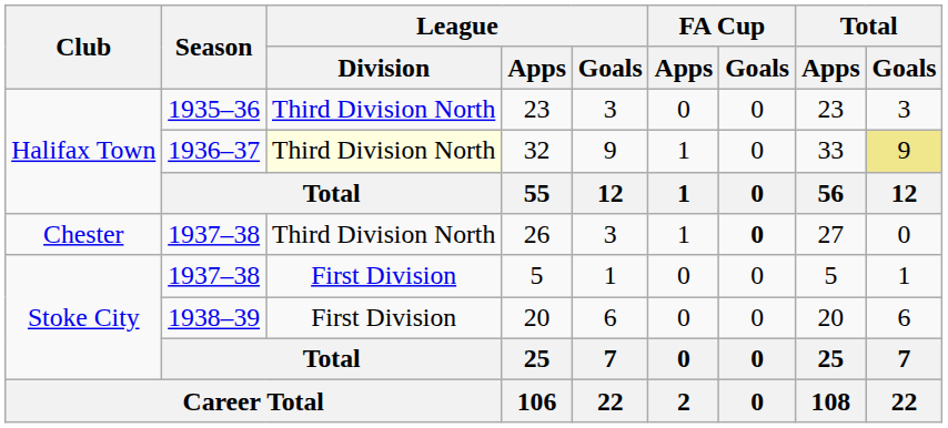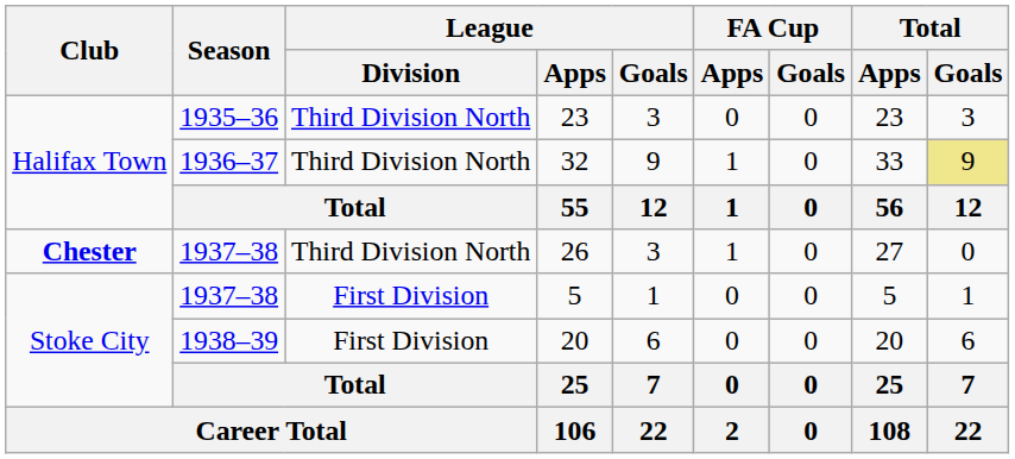32 | League / Division: lightyellow background -> no background
26 | Club: normal -> bold
26 | FA Cup / Goals: bold -> normal
